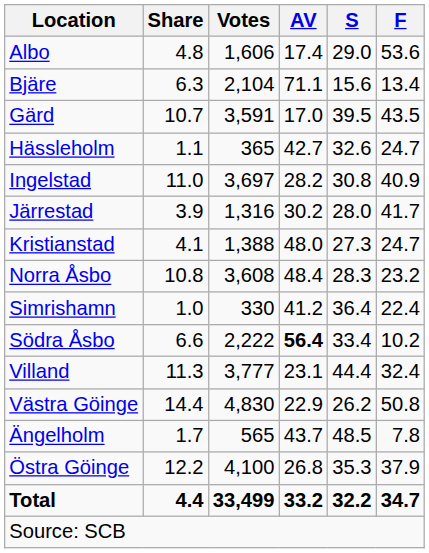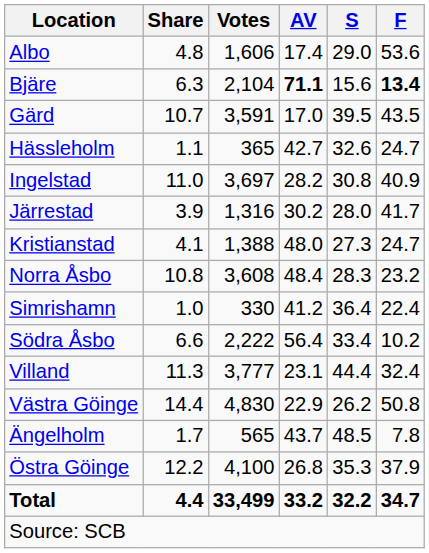Bjäre | AV: normal -> bold
Bjäre | F: normal -> bold
Södra Åsbo | AV: bold -> normal
